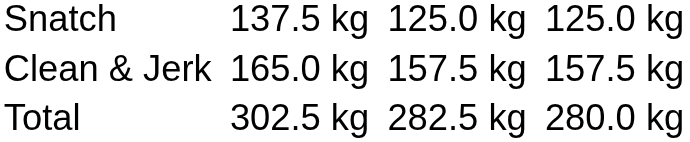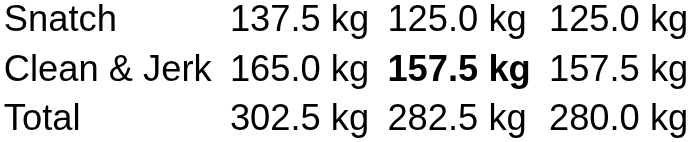Clean & Jerk | column 3: normal -> bold
